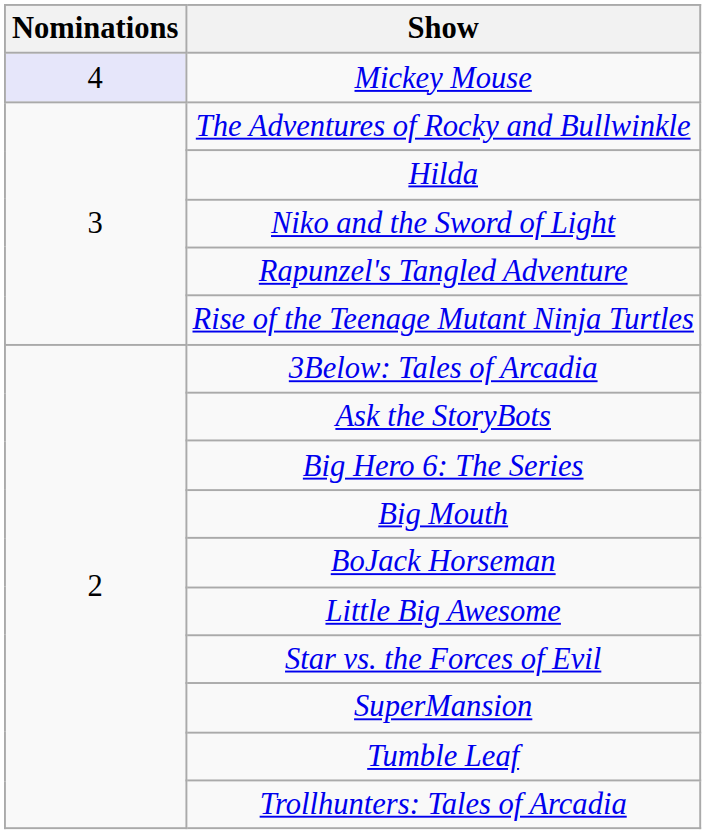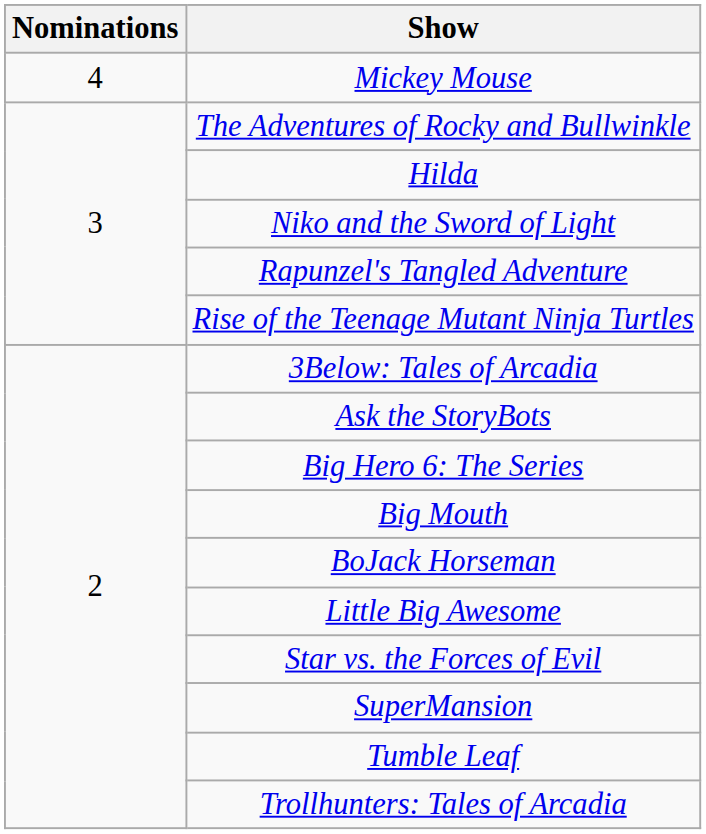Mickey Mouse | Nominations: lavender background -> no background
